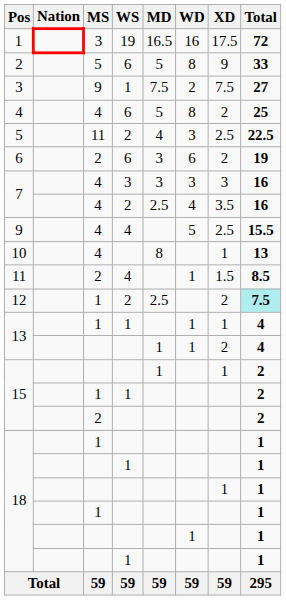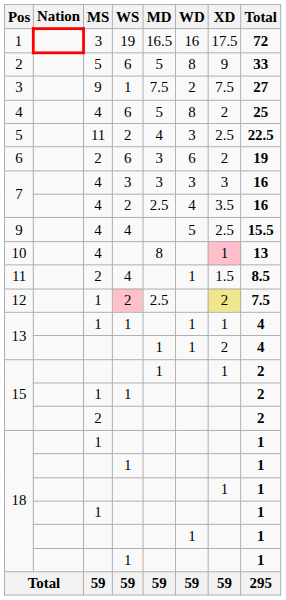10 | XD: no background -> pink background
12 | WS: no background -> pink background
12 | XD: no background -> khaki background
12 | Total: paleturquoise background -> no background
